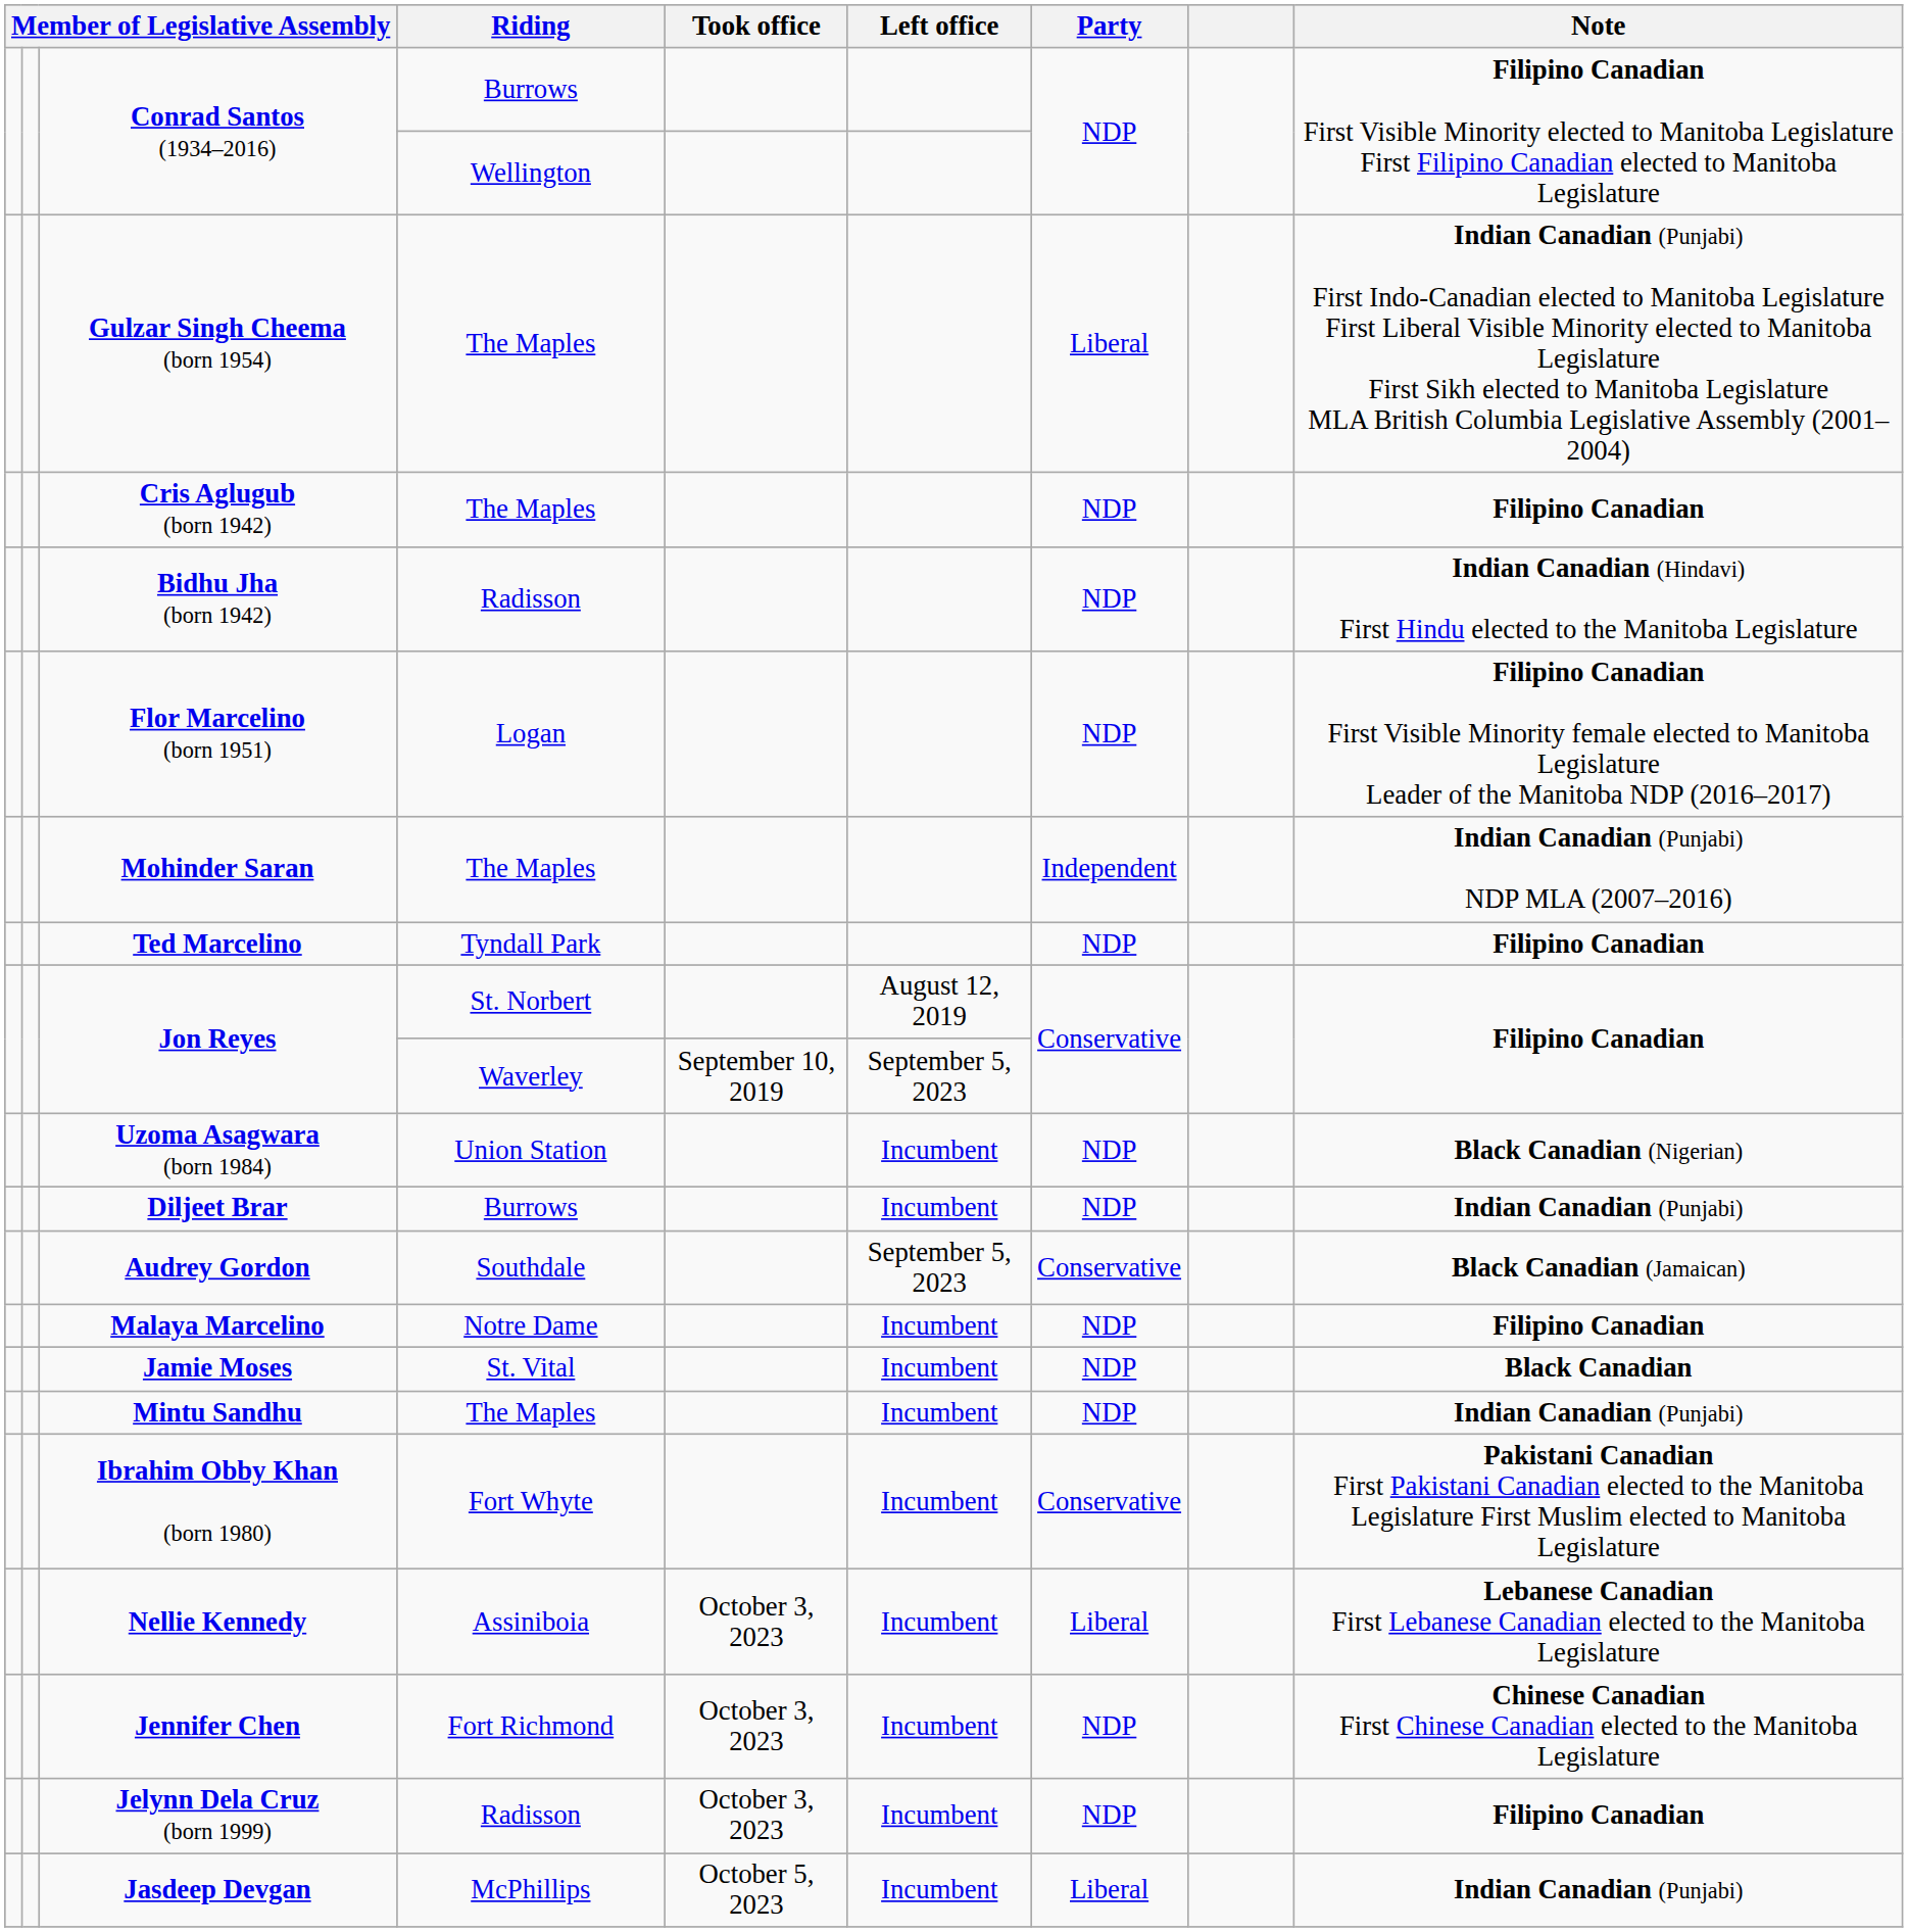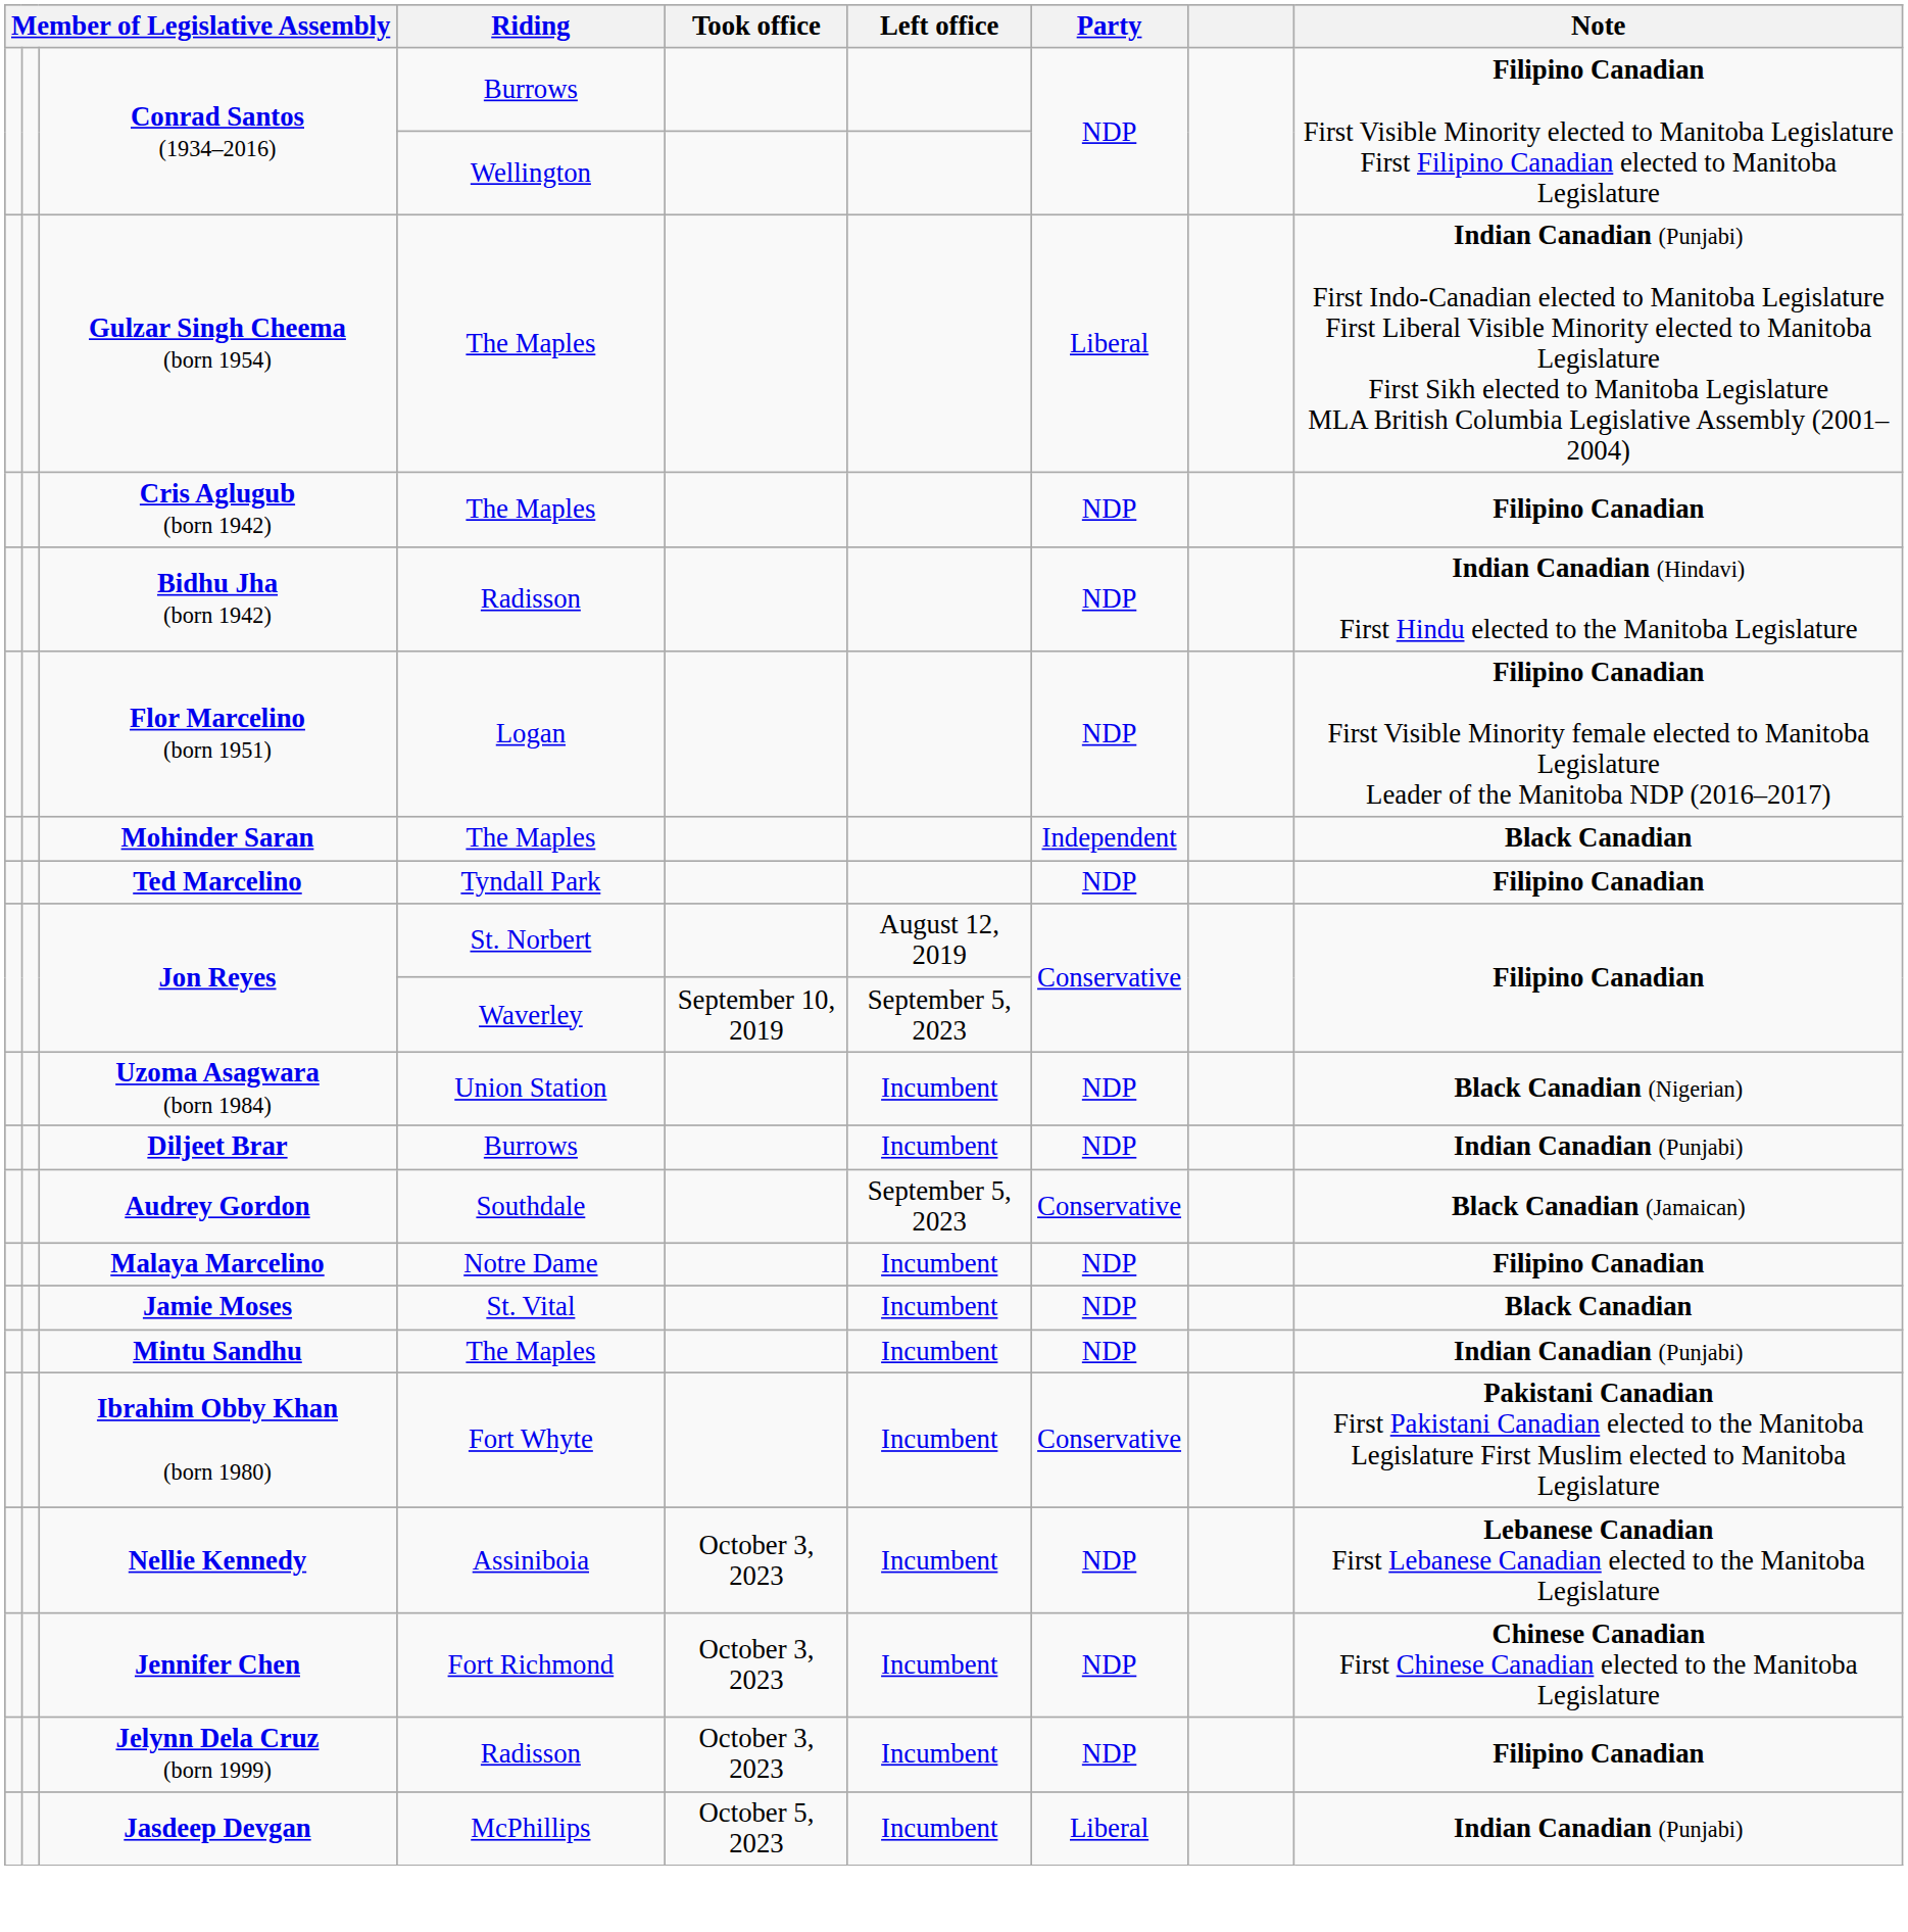Mohinder Saran | Note: Indian Canadian (Punjabi) NDP MLA (2007–2016) -> Black Canadian
Nellie Kennedy | Party: Liberal -> NDP
